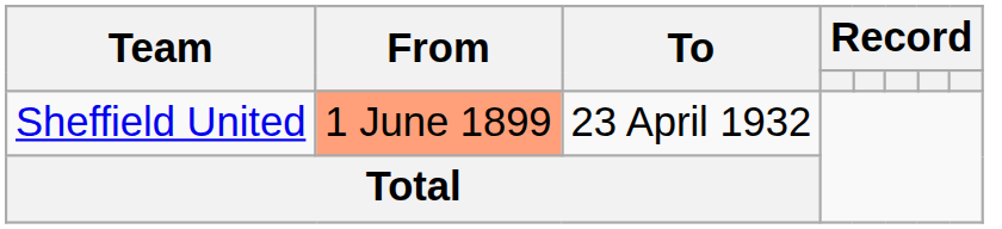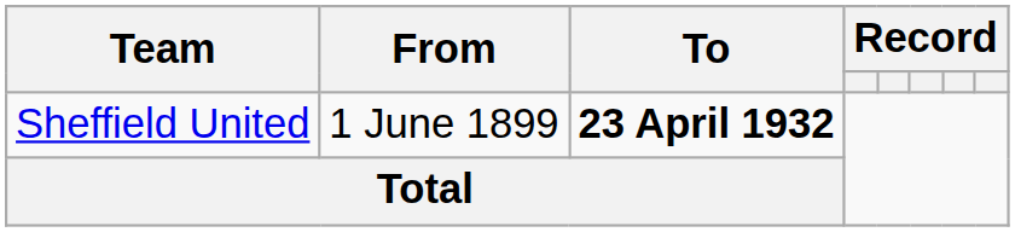Sheffield United | From: lightsalmon background -> no background
Sheffield United | To: normal -> bold
